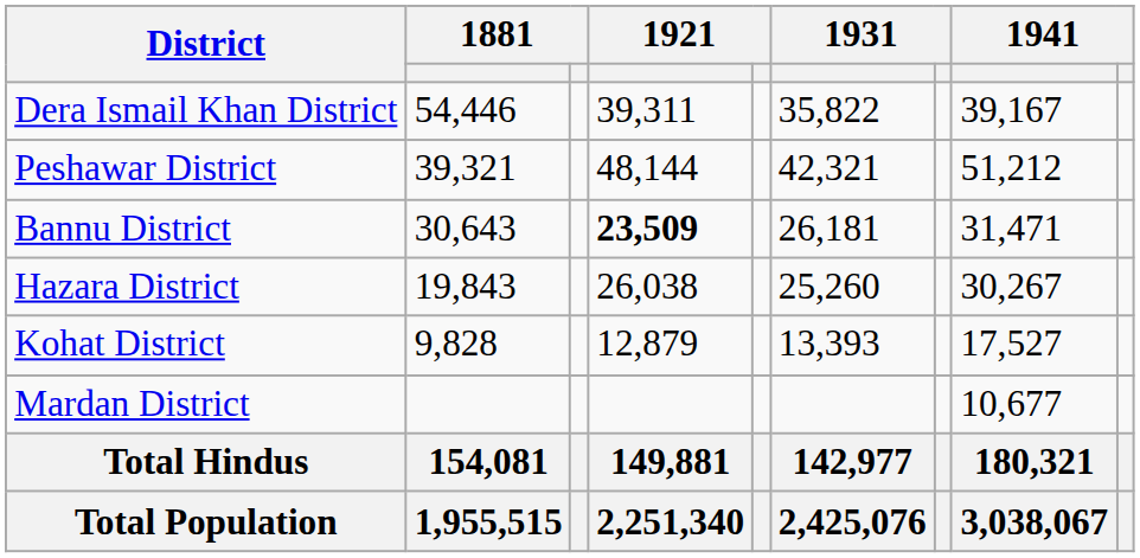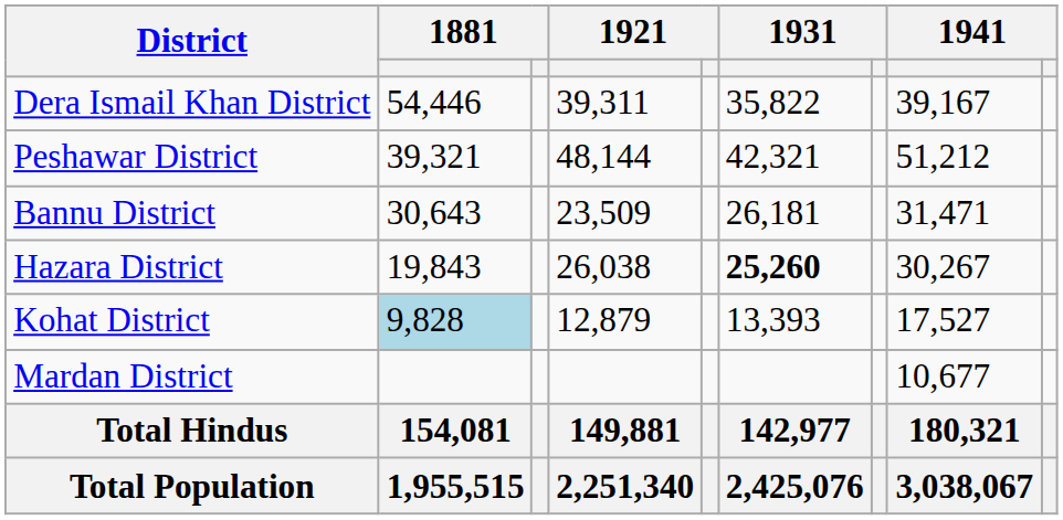Bannu District | column 4: bold -> normal
Hazara District | column 6: normal -> bold
Kohat District | column 2: no background -> lightblue background
